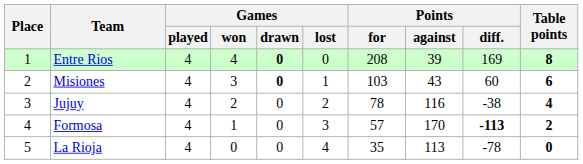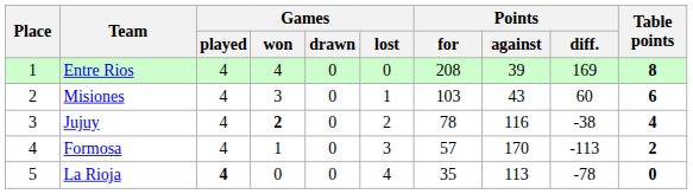Entre Rios | Games / drawn: bold -> normal
Misiones | Games / drawn: bold -> normal
Jujuy | Games / won: normal -> bold
Formosa | Points / diff.: bold -> normal
La Rioja | Games / played: normal -> bold
